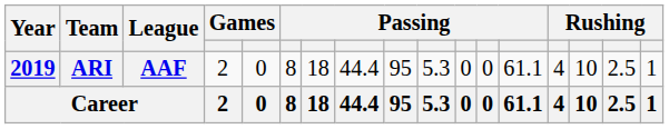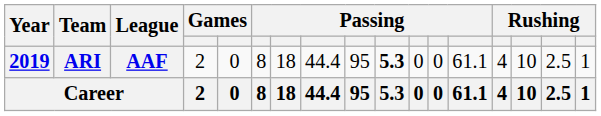ARI | column 10: normal -> bold
